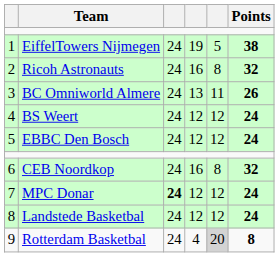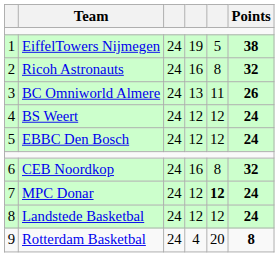MPC Donar | column 3: bold -> normal
MPC Donar | column 5: normal -> bold
Rotterdam Basketbal | column 5: lightgrey background -> no background
